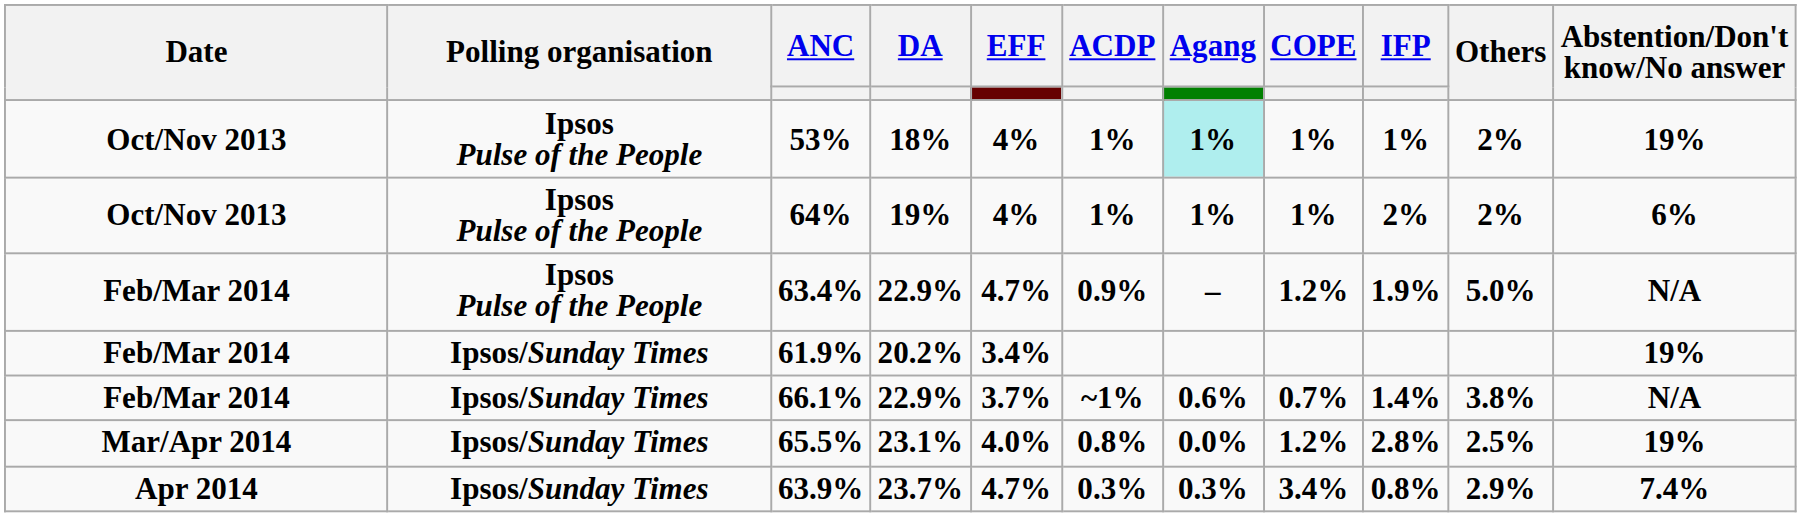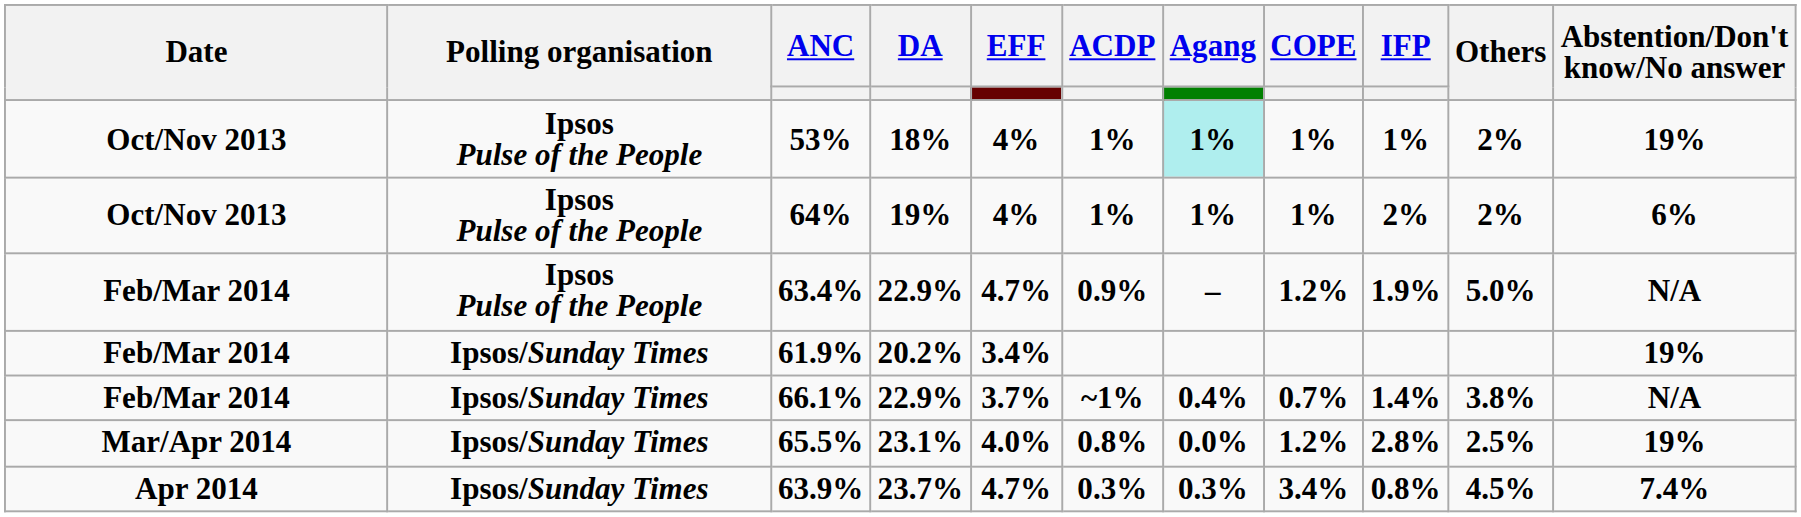66.1% | Agang: 0.6% -> 0.4%
63.9% | Others: 2.9% -> 4.5%
